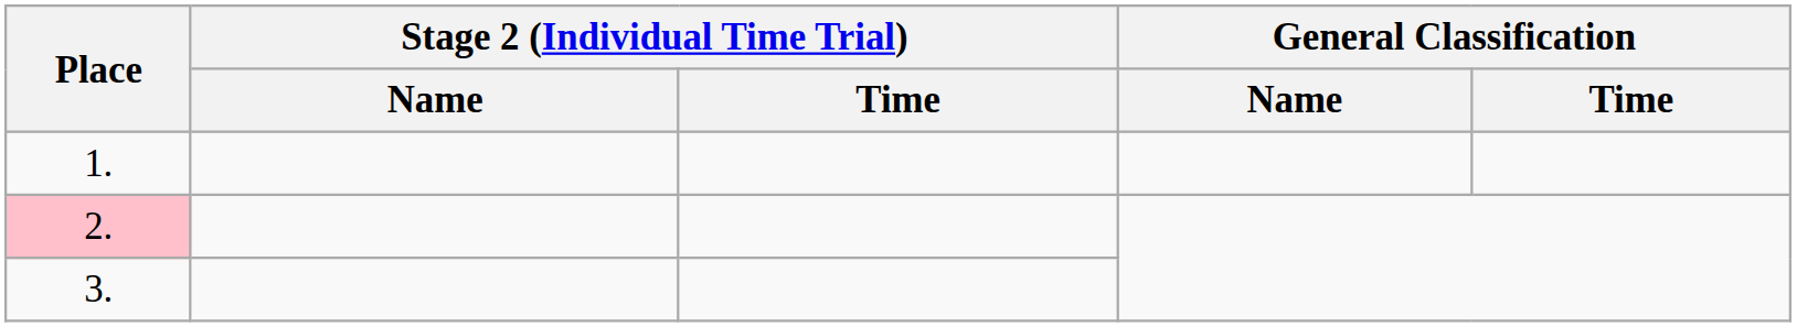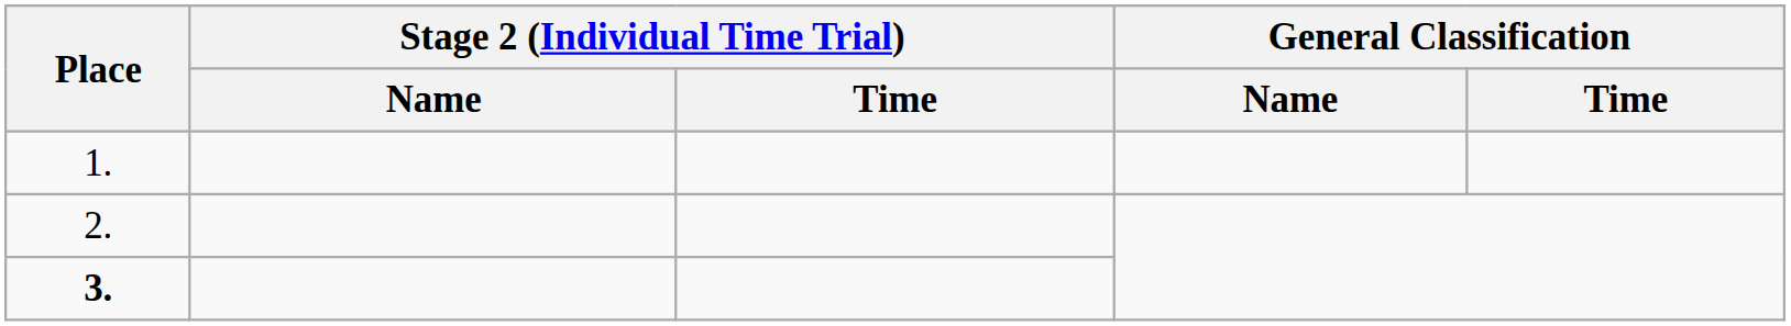2. | Place: pink background -> no background
3. | Place: normal -> bold
